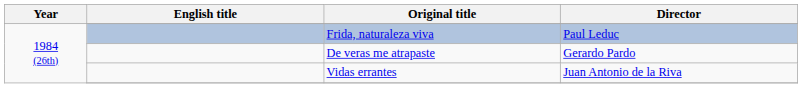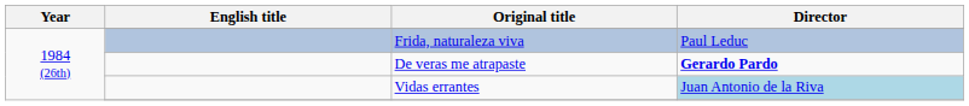De veras me atrapaste | Director: normal -> bold
Vidas errantes | Director: no background -> lightblue background
